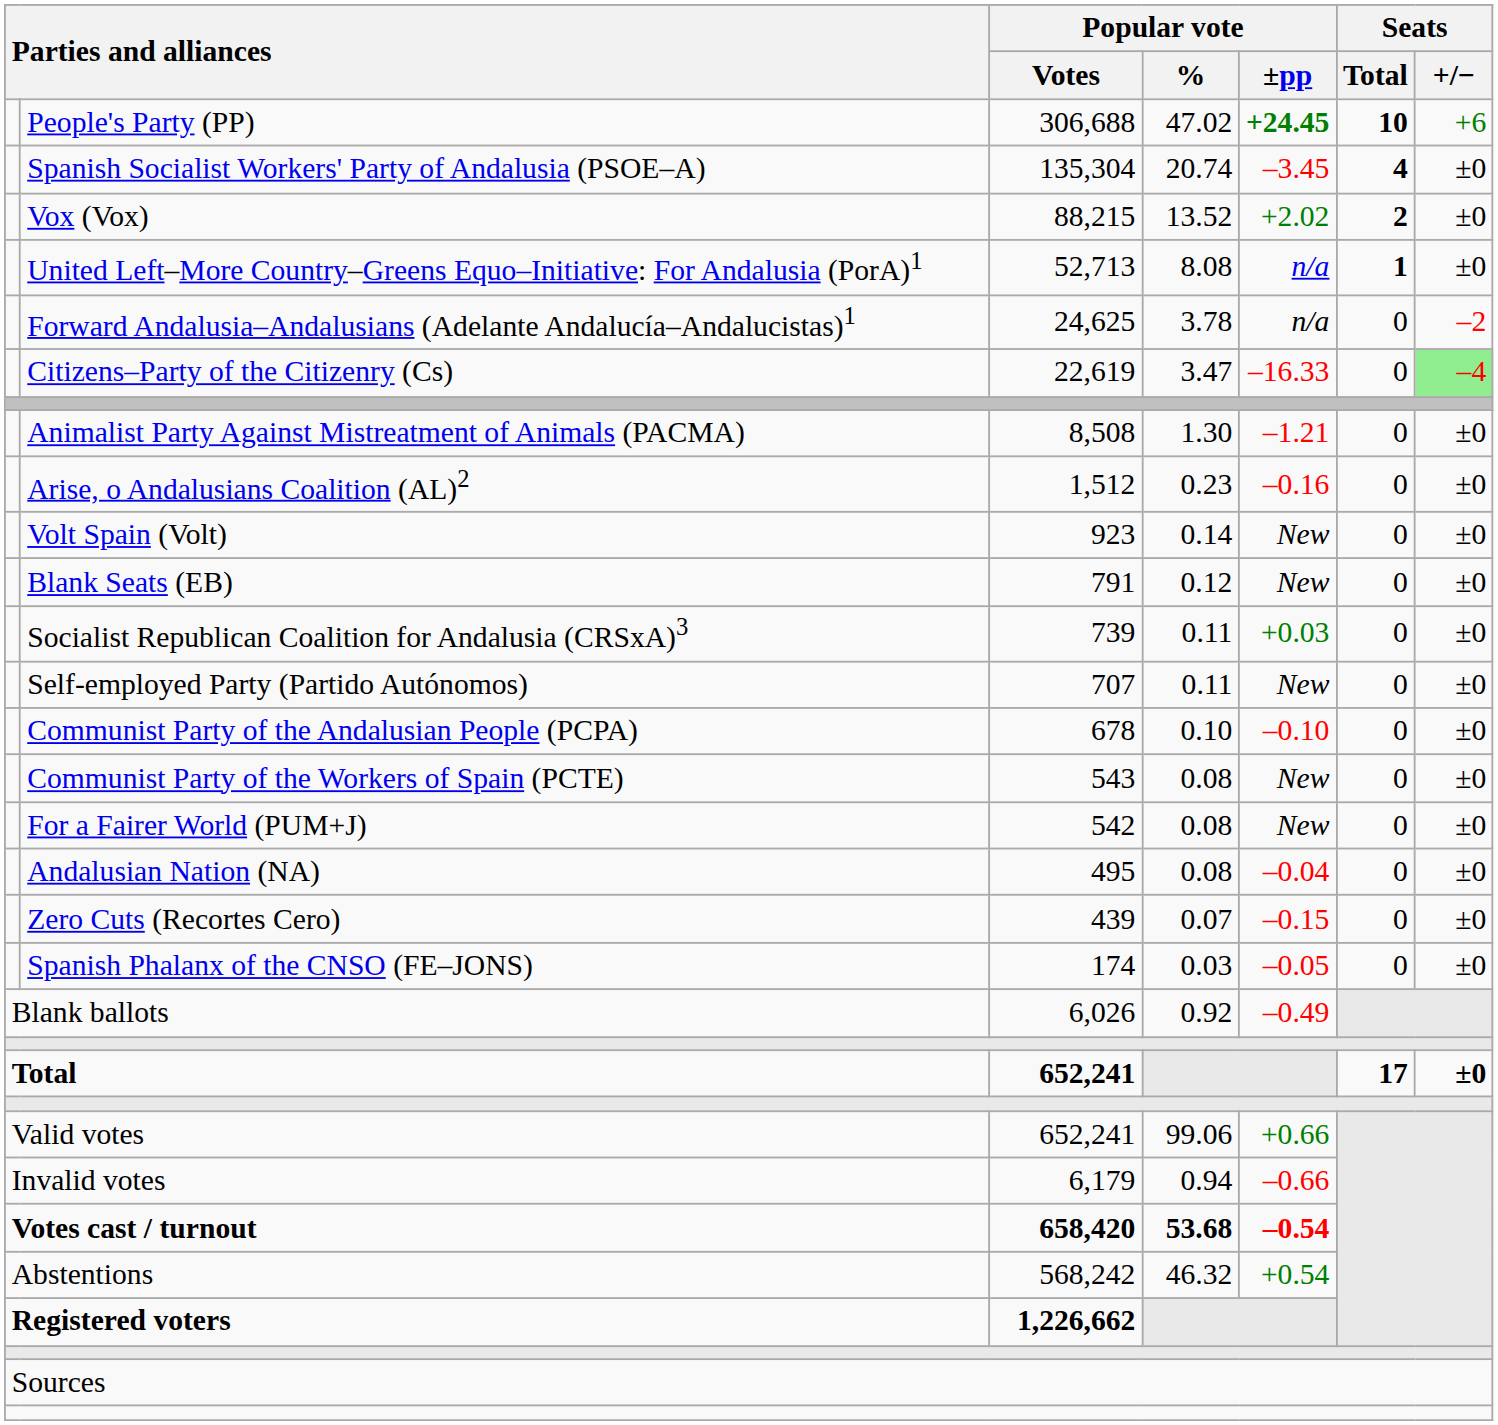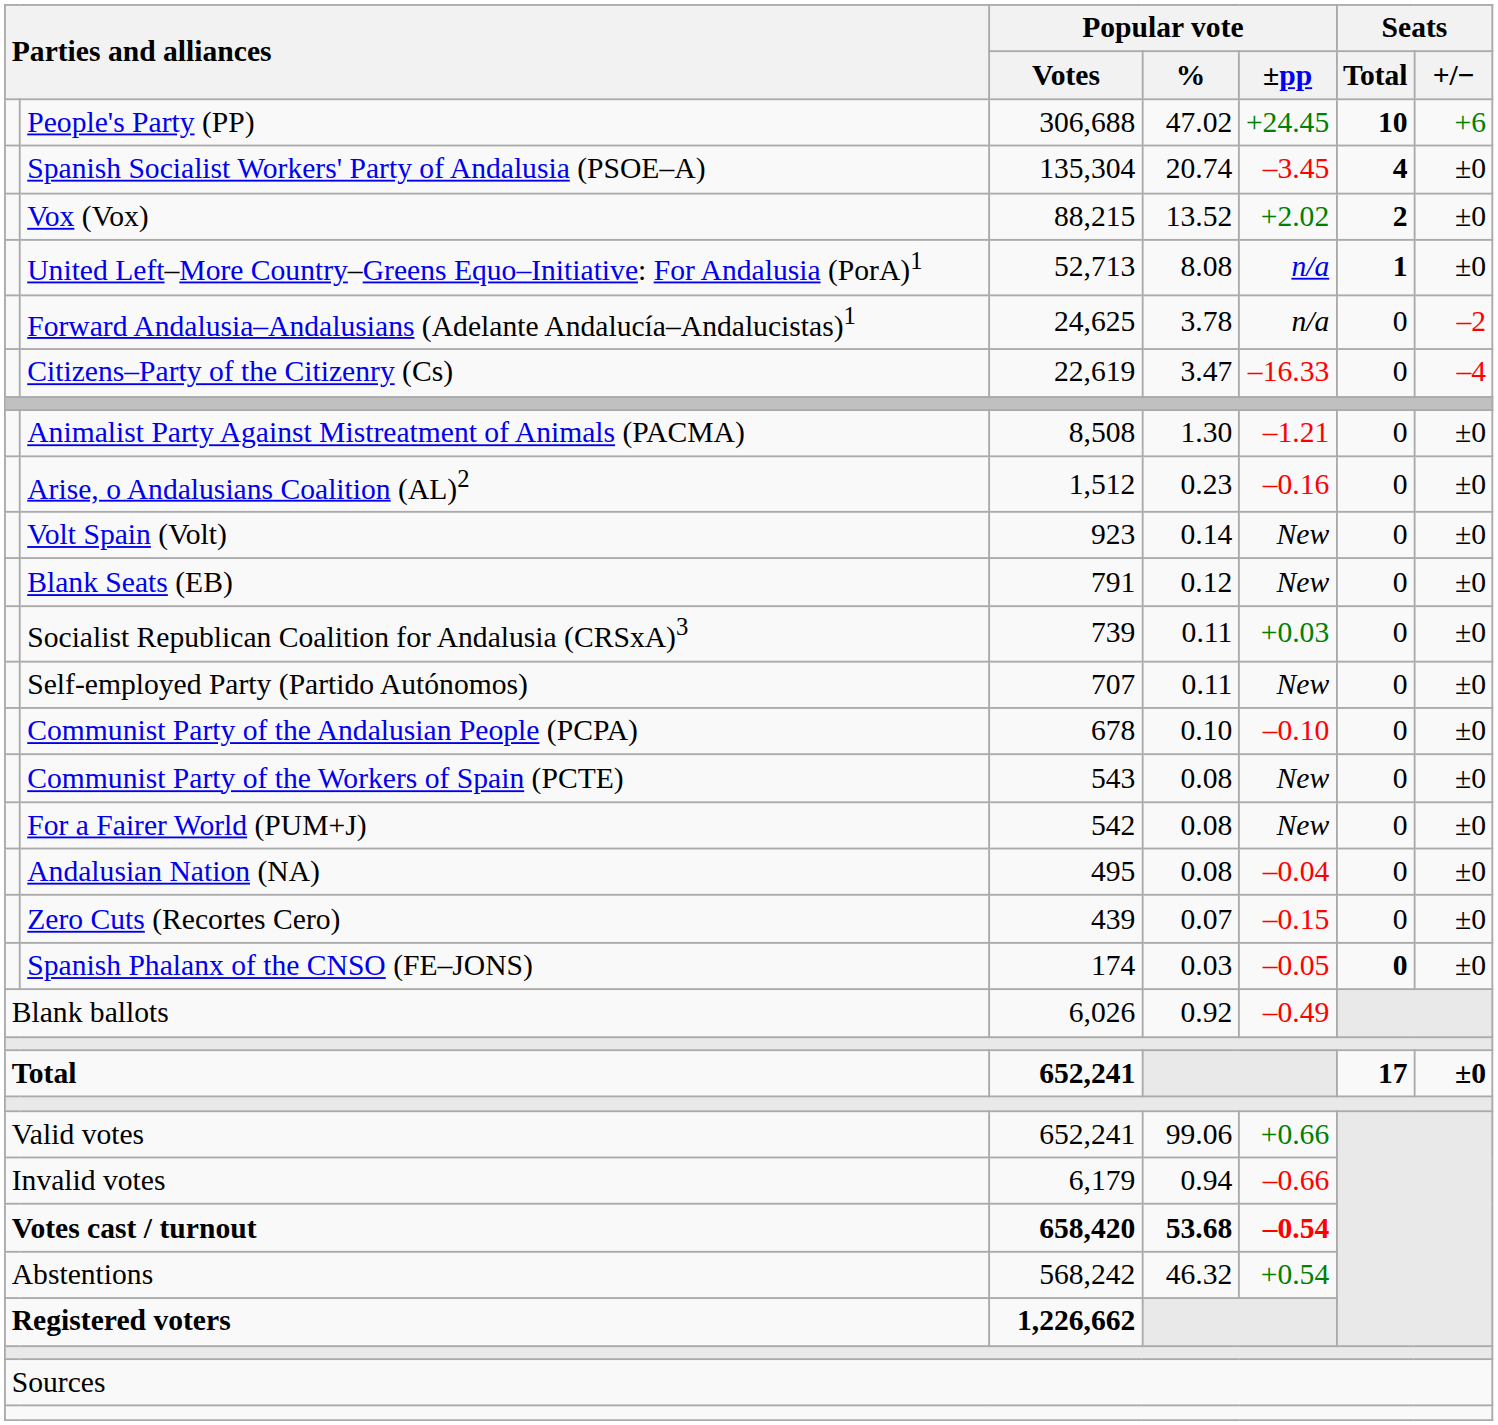People's Party (PP) | Popular vote / ±pp: bold -> normal
Citizens–Party of the Citizenry (Cs) | Seats / +/−: lightgreen background -> no background
Spanish Phalanx of the CNSO (FE–JONS) | Seats / Total: normal -> bold
